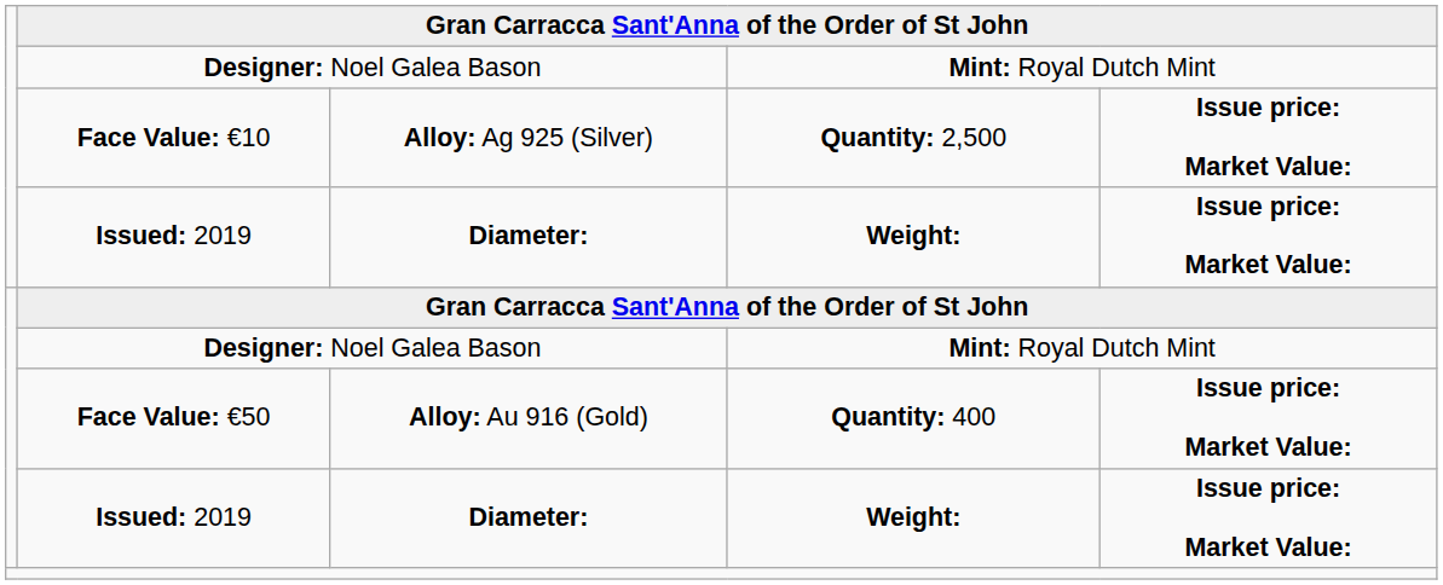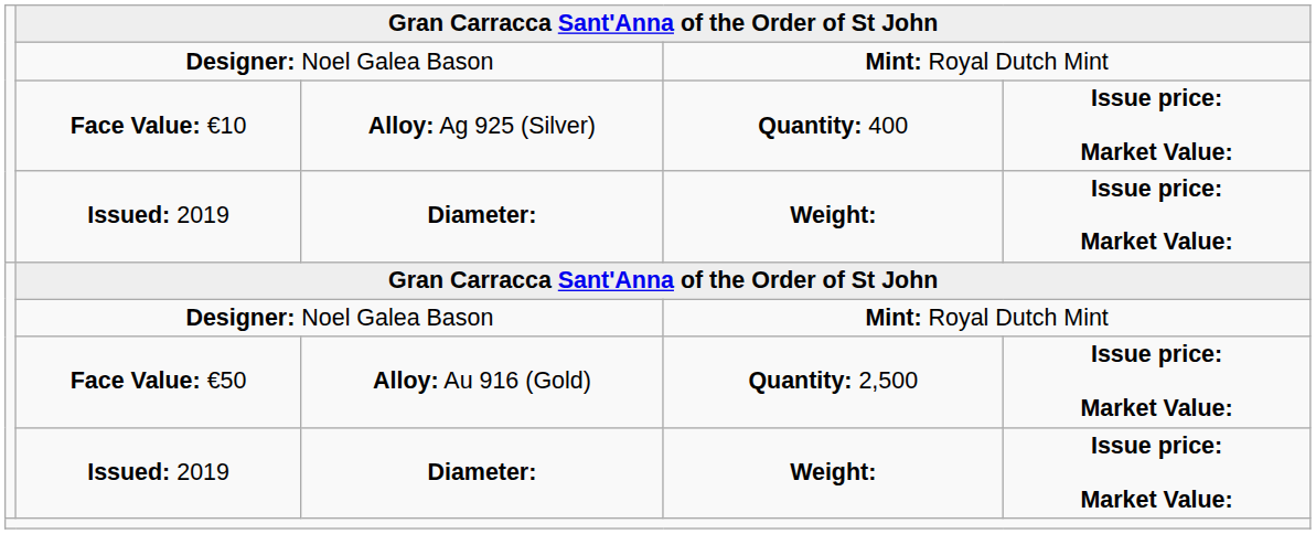Face Value: €10 | column 4: Quantity: 2,500 -> Quantity: 400
Face Value: €50 | column 4: Quantity: 400 -> Quantity: 2,500
